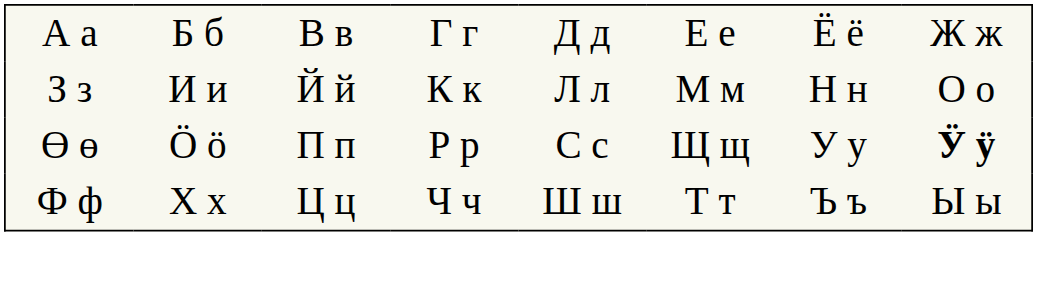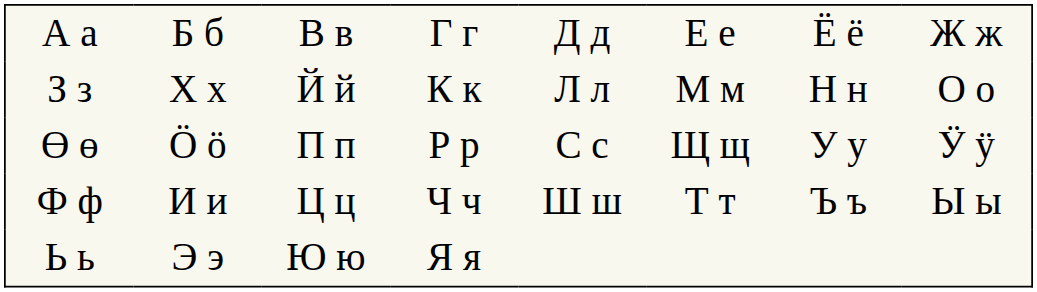З з | column 2: И и -> Х х
Ө ө | column 8: bold -> normal
Ф ф | column 2: Х х -> И и
+ row: Ь ь | Э э | Ю ю | Я я
